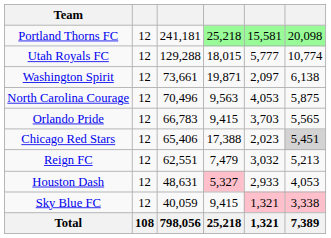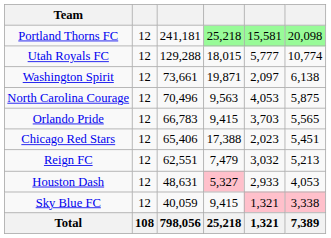Chicago Red Stars | column 6: lightgrey background -> no background
